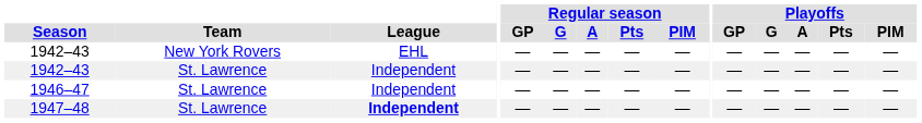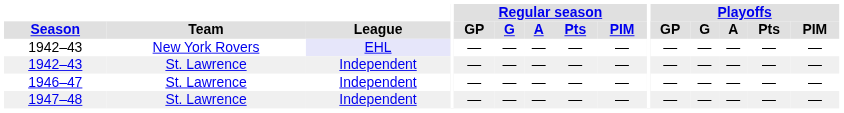1942–43 / New York Rovers | League: no background -> lavender background
1947–48 | League: bold -> normal
